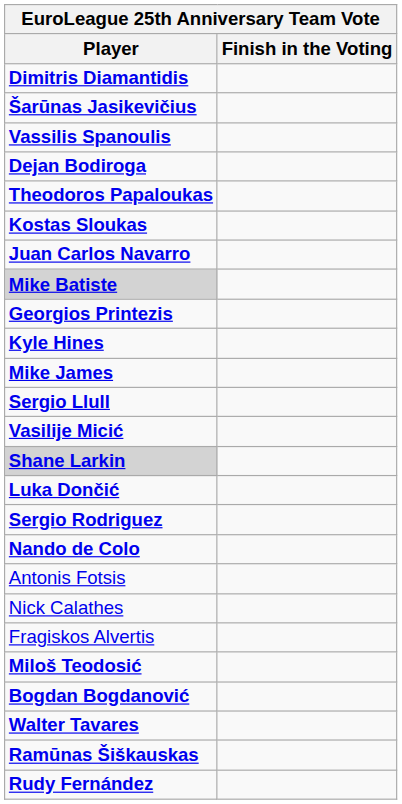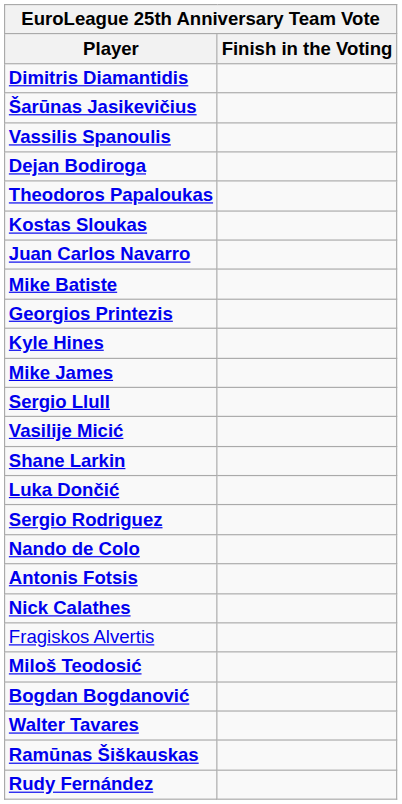Mike Batiste | Player: lightgrey background -> no background
Shane Larkin | Player: lightgrey background -> no background
Antonis Fotsis | Player: normal -> bold
Nick Calathes | Player: normal -> bold
